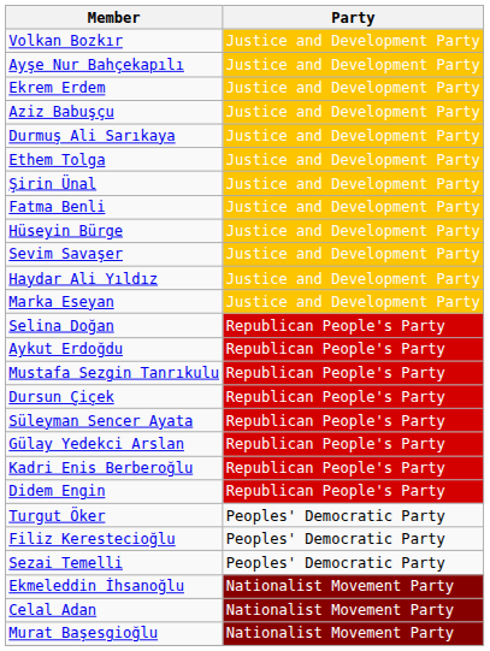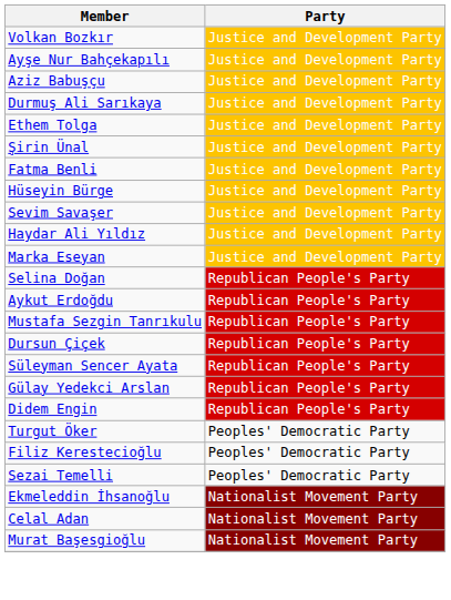- row: Ekrem Erdem | Justice and Development Party
- row: Kadri Enis Berberoğlu | Republican People's Party
